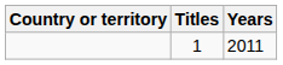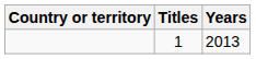row 2 | Years: 2011 -> 2013
